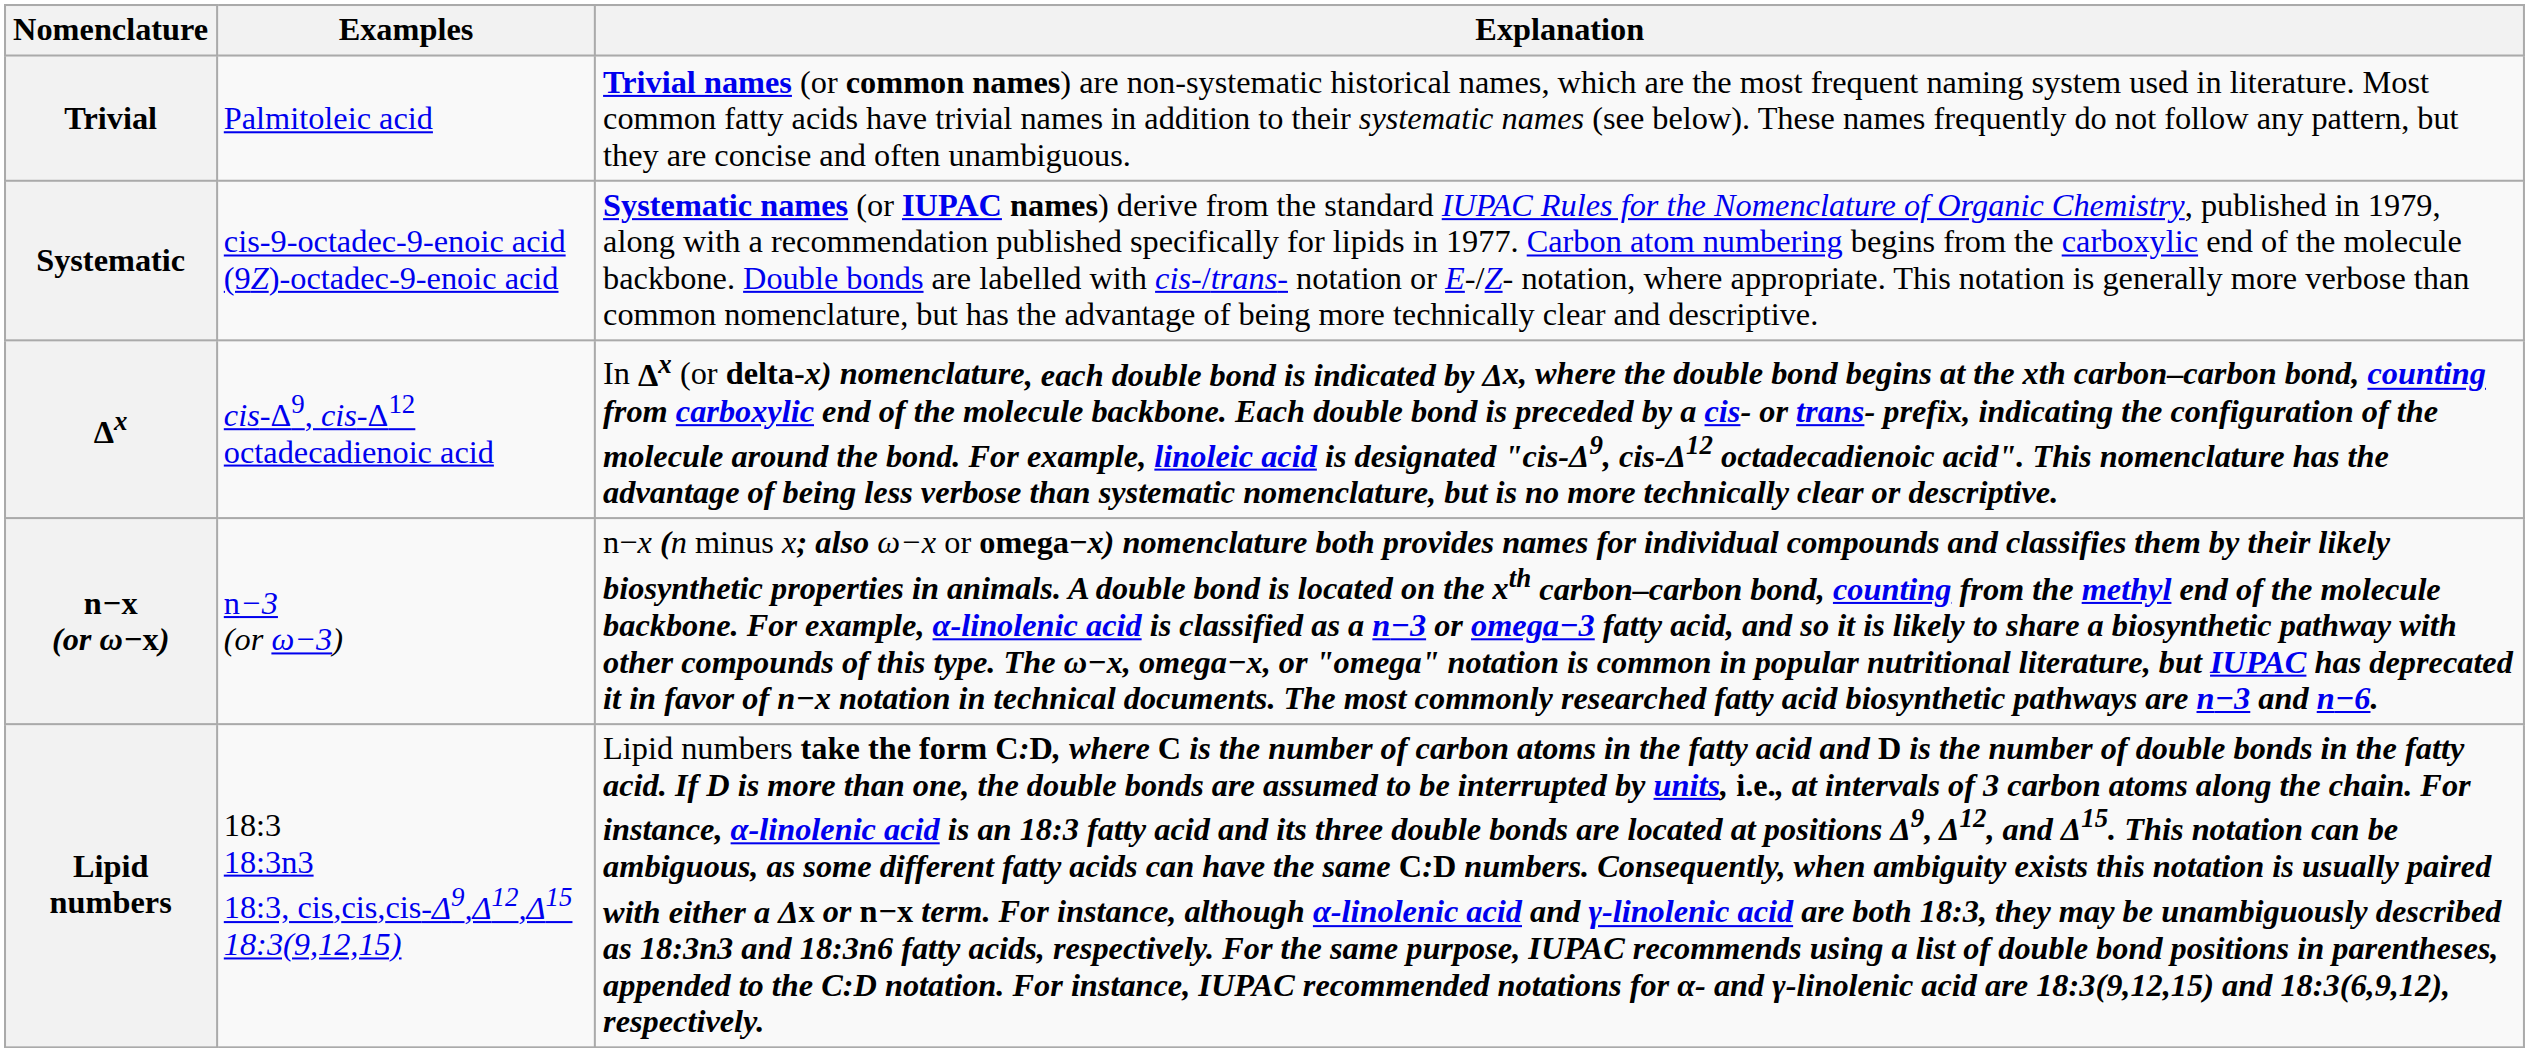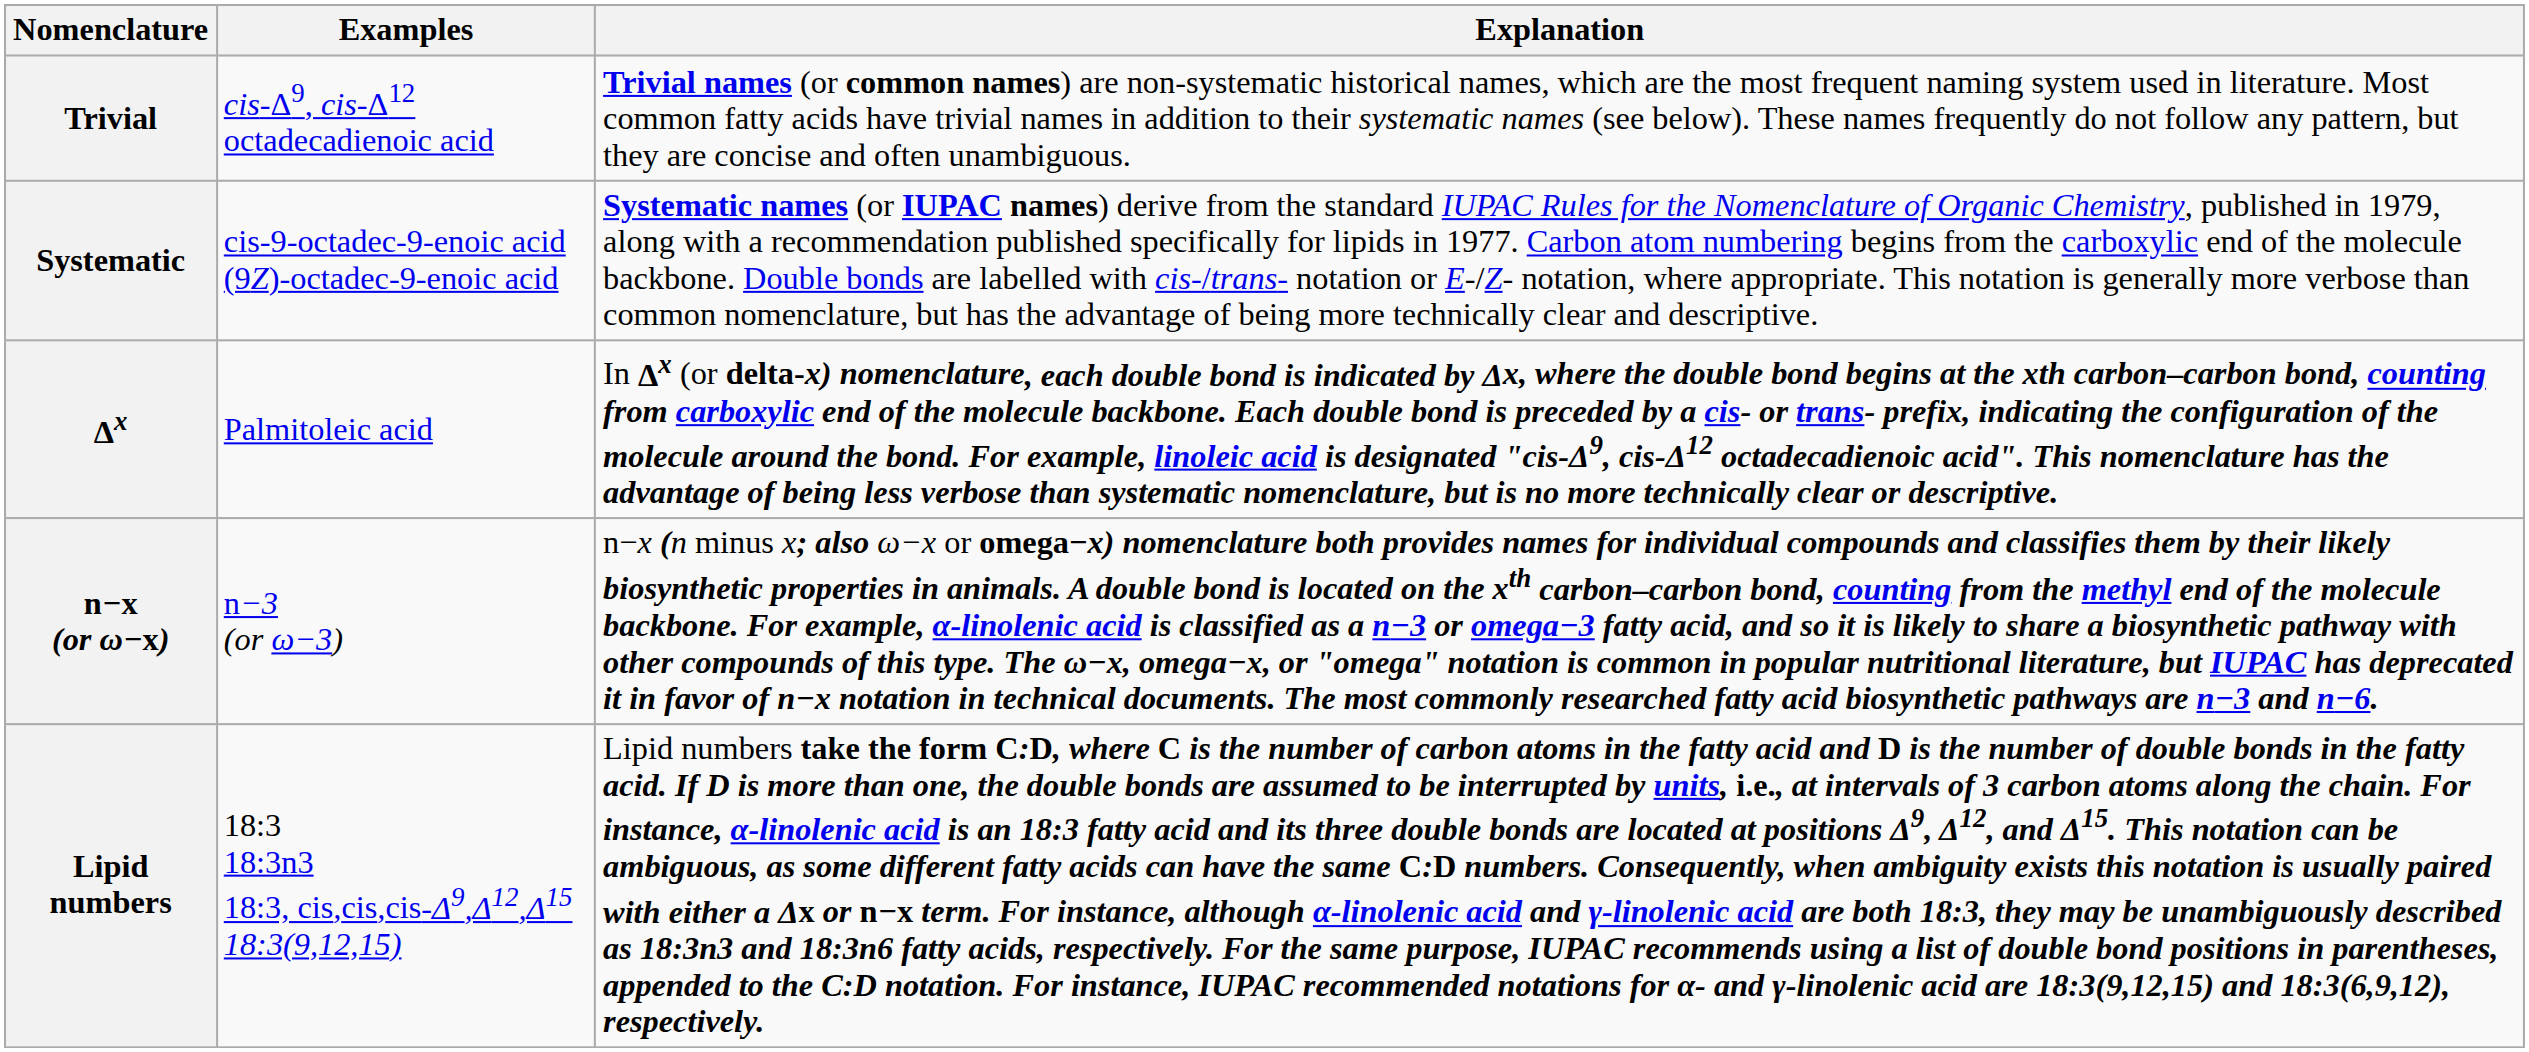Trivial | Examples: Palmitoleic acid -> cis-Δ9, cis-Δ12 octadecadienoic acid
Δx | Examples: cis-Δ9, cis-Δ12 octadecadienoic acid -> Palmitoleic acid
